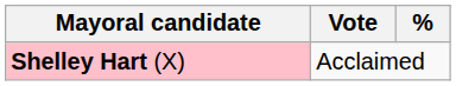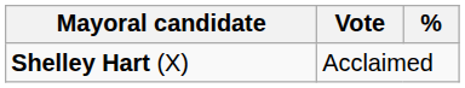Shelley Hart (X) | Mayoral candidate: pink background -> no background
